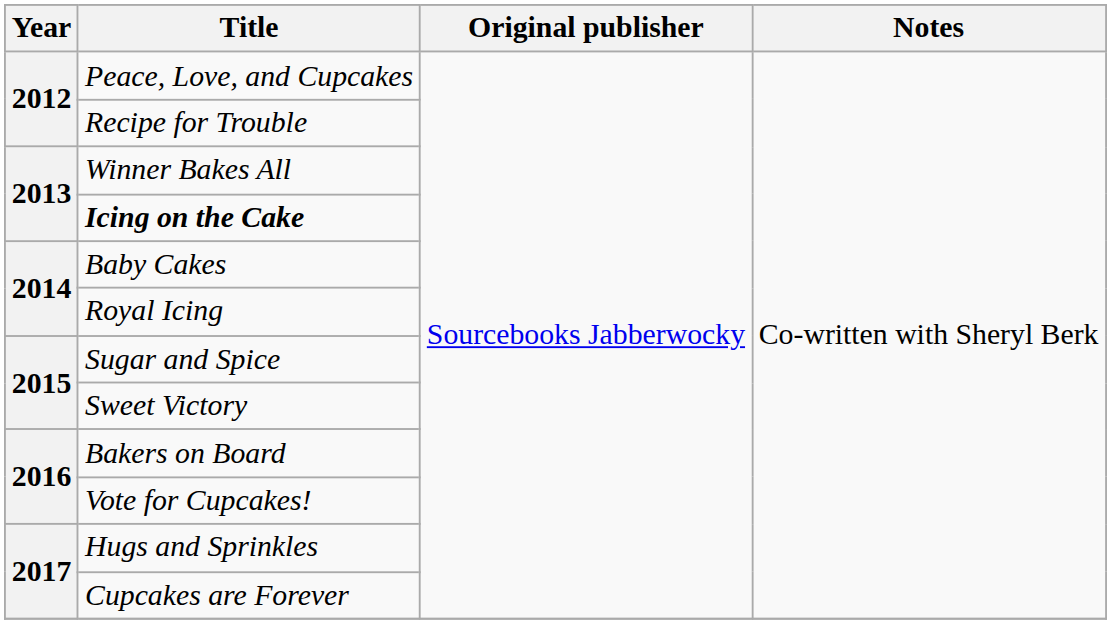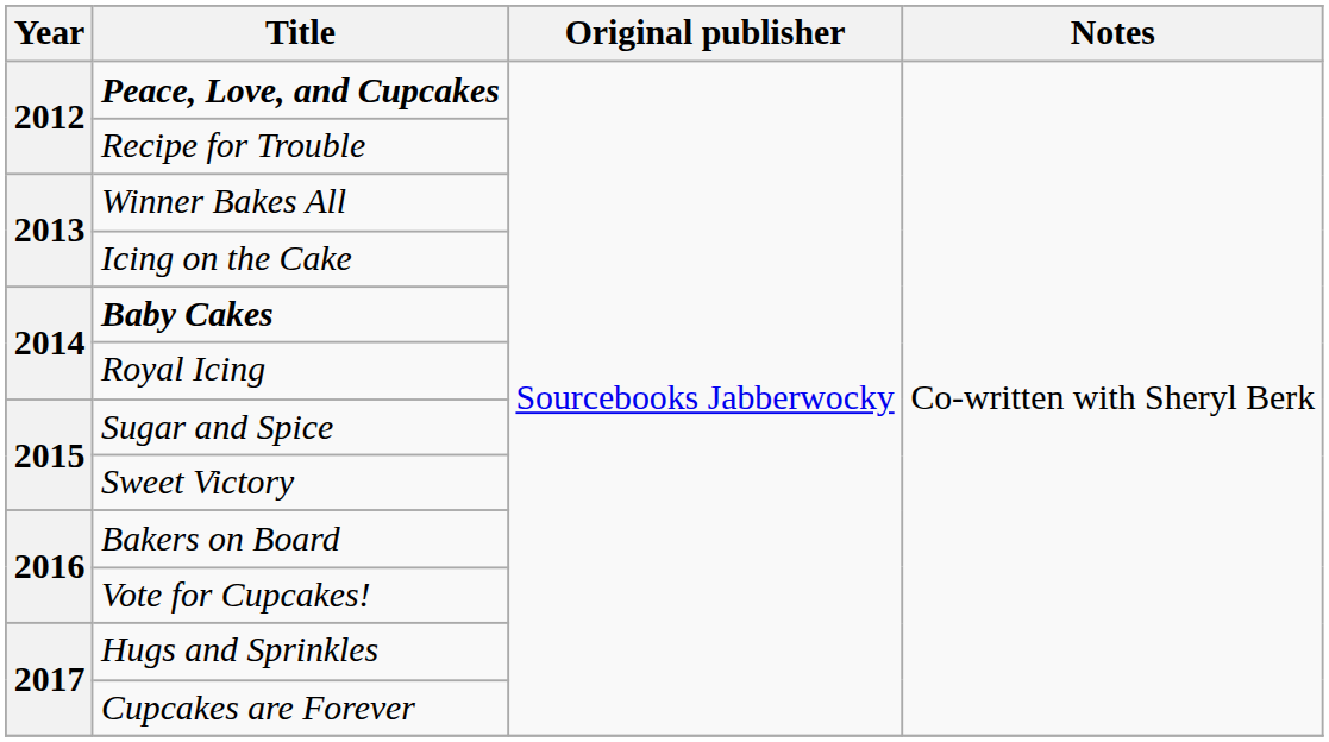Peace, Love, and Cupcakes | Title: normal -> bold
Icing on the Cake | Title: bold -> normal
Baby Cakes | Title: normal -> bold
